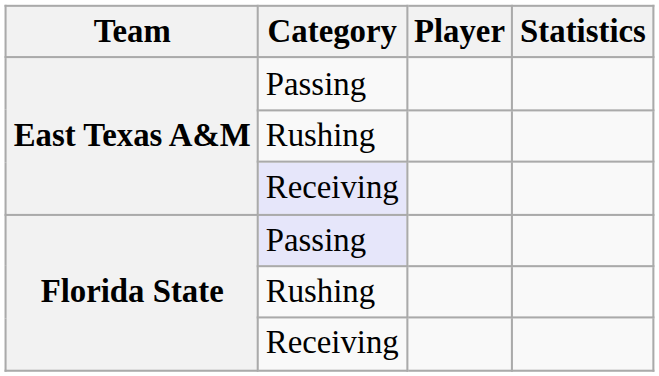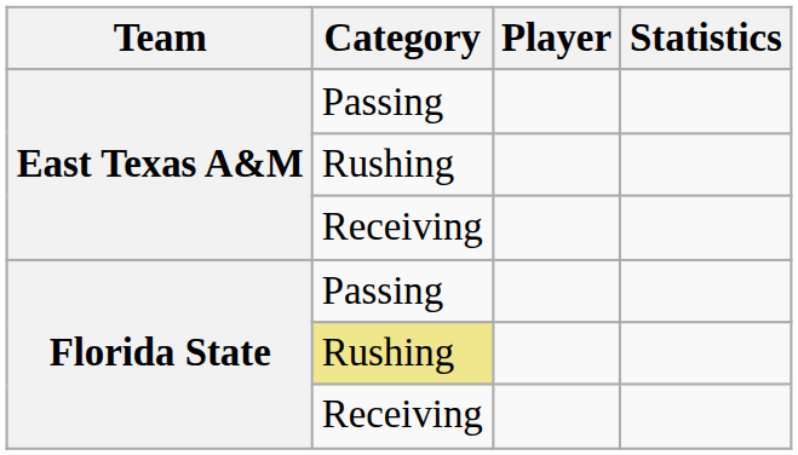East Texas A&M / Receiving | Category: lavender background -> no background
Florida State / Passing | Category: lavender background -> no background
Florida State / Rushing | Category: no background -> khaki background
